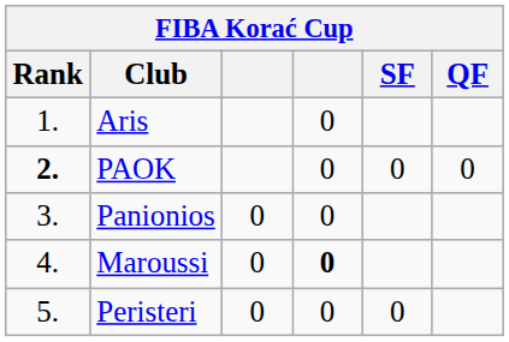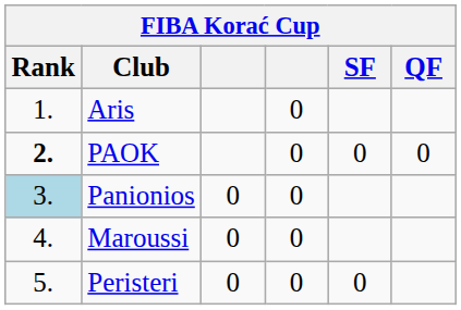Panionios | Rank: no background -> lightblue background
Maroussi | column 4: bold -> normal
